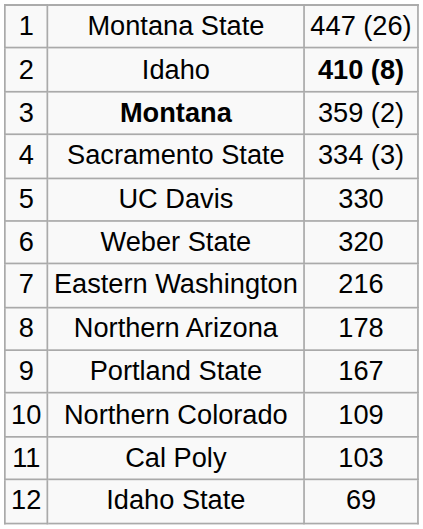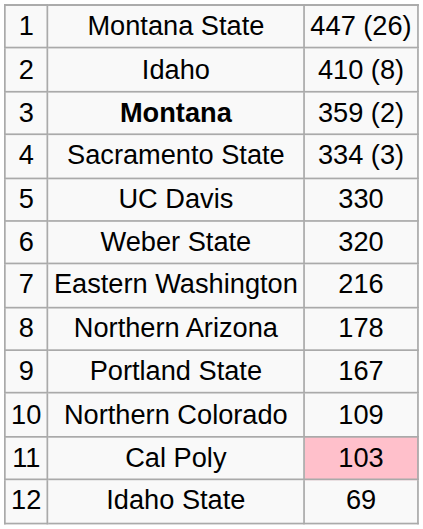Idaho | column 3: bold -> normal
Cal Poly | column 3: no background -> pink background
